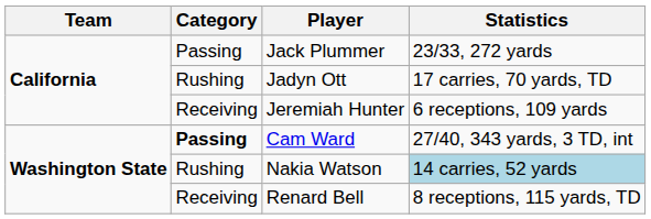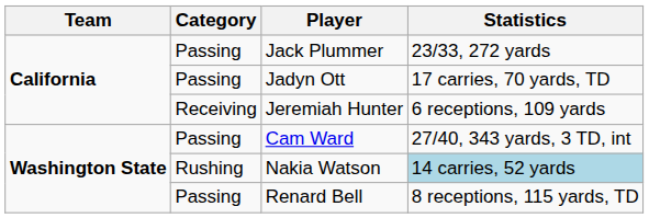Jadyn Ott | Category: Rushing -> Passing
Cam Ward | Category: bold -> normal
Renard Bell | Category: Receiving -> Passing
